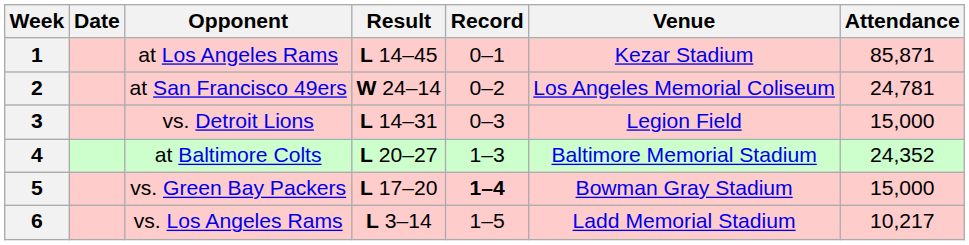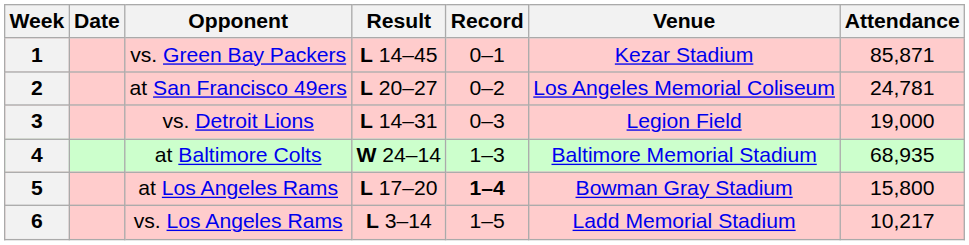1 | Opponent: at Los Angeles Rams -> vs. Green Bay Packers
2 | Result: W 24–14 -> L 20–27
3 | Attendance: 15,000 -> 19,000
4 | Result: L 20–27 -> W 24–14
4 | Attendance: 24,352 -> 68,935
5 | Opponent: vs. Green Bay Packers -> at Los Angeles Rams
5 | Attendance: 15,000 -> 15,800
